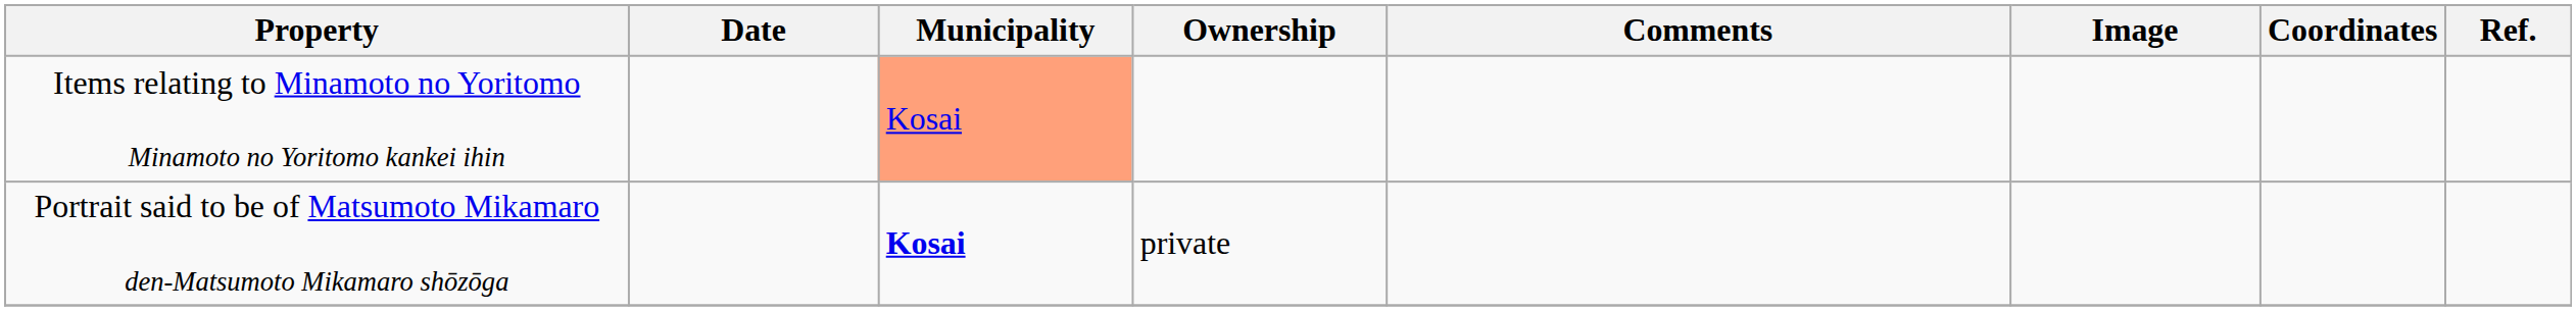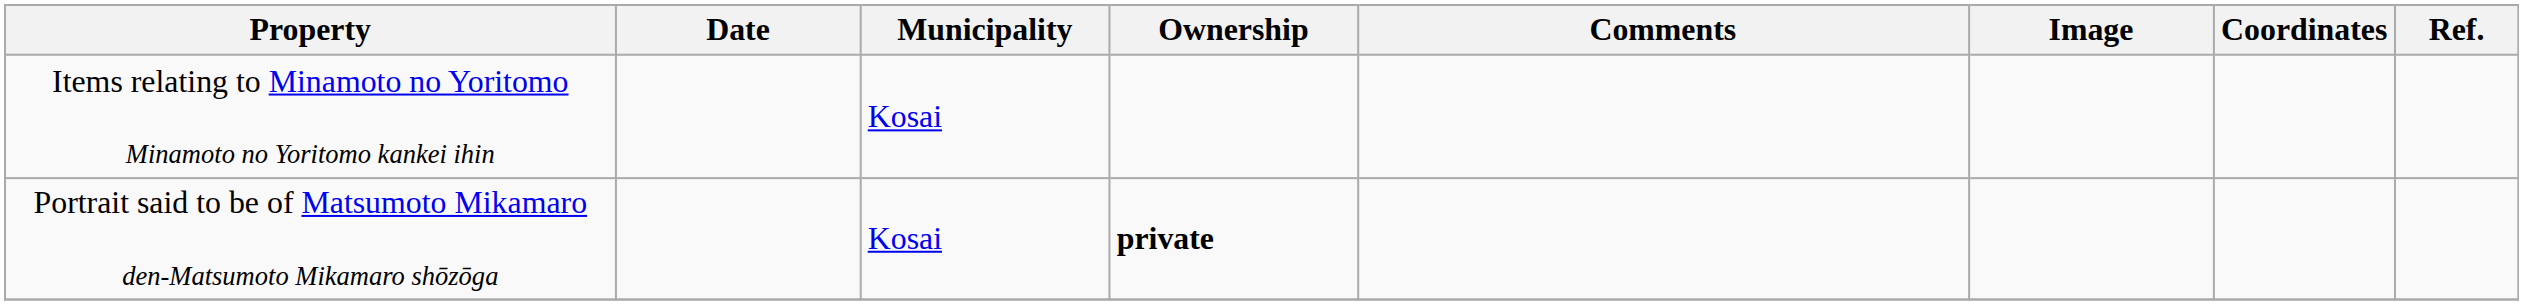row 2 | Municipality: lightsalmon background -> no background
row 3 | Municipality: bold -> normal
row 3 | Ownership: normal -> bold
